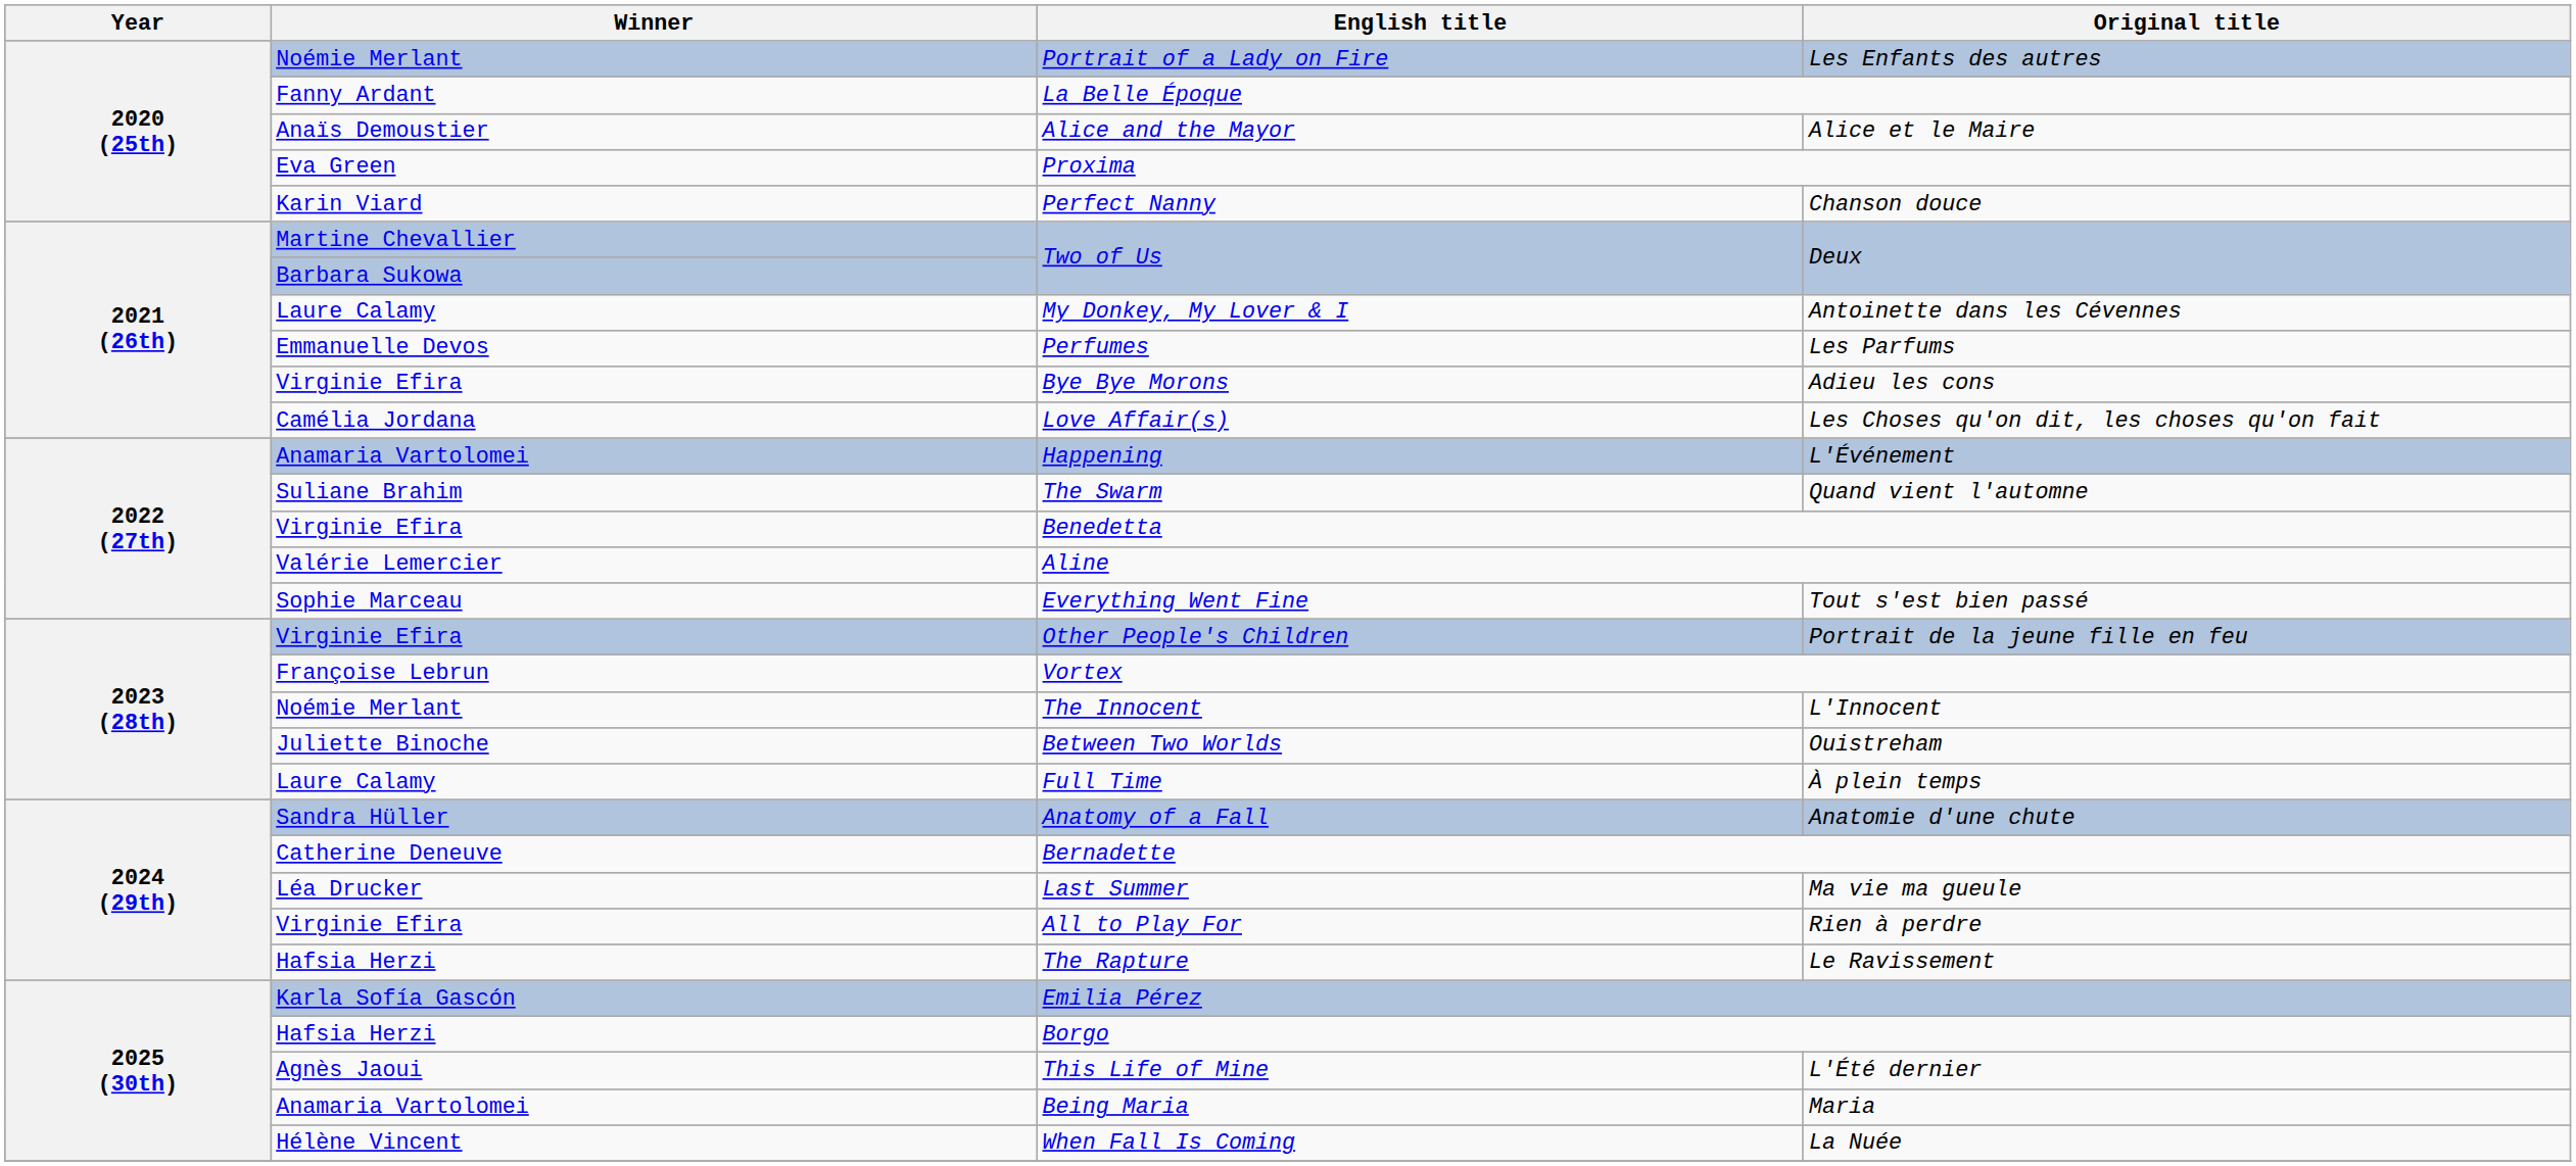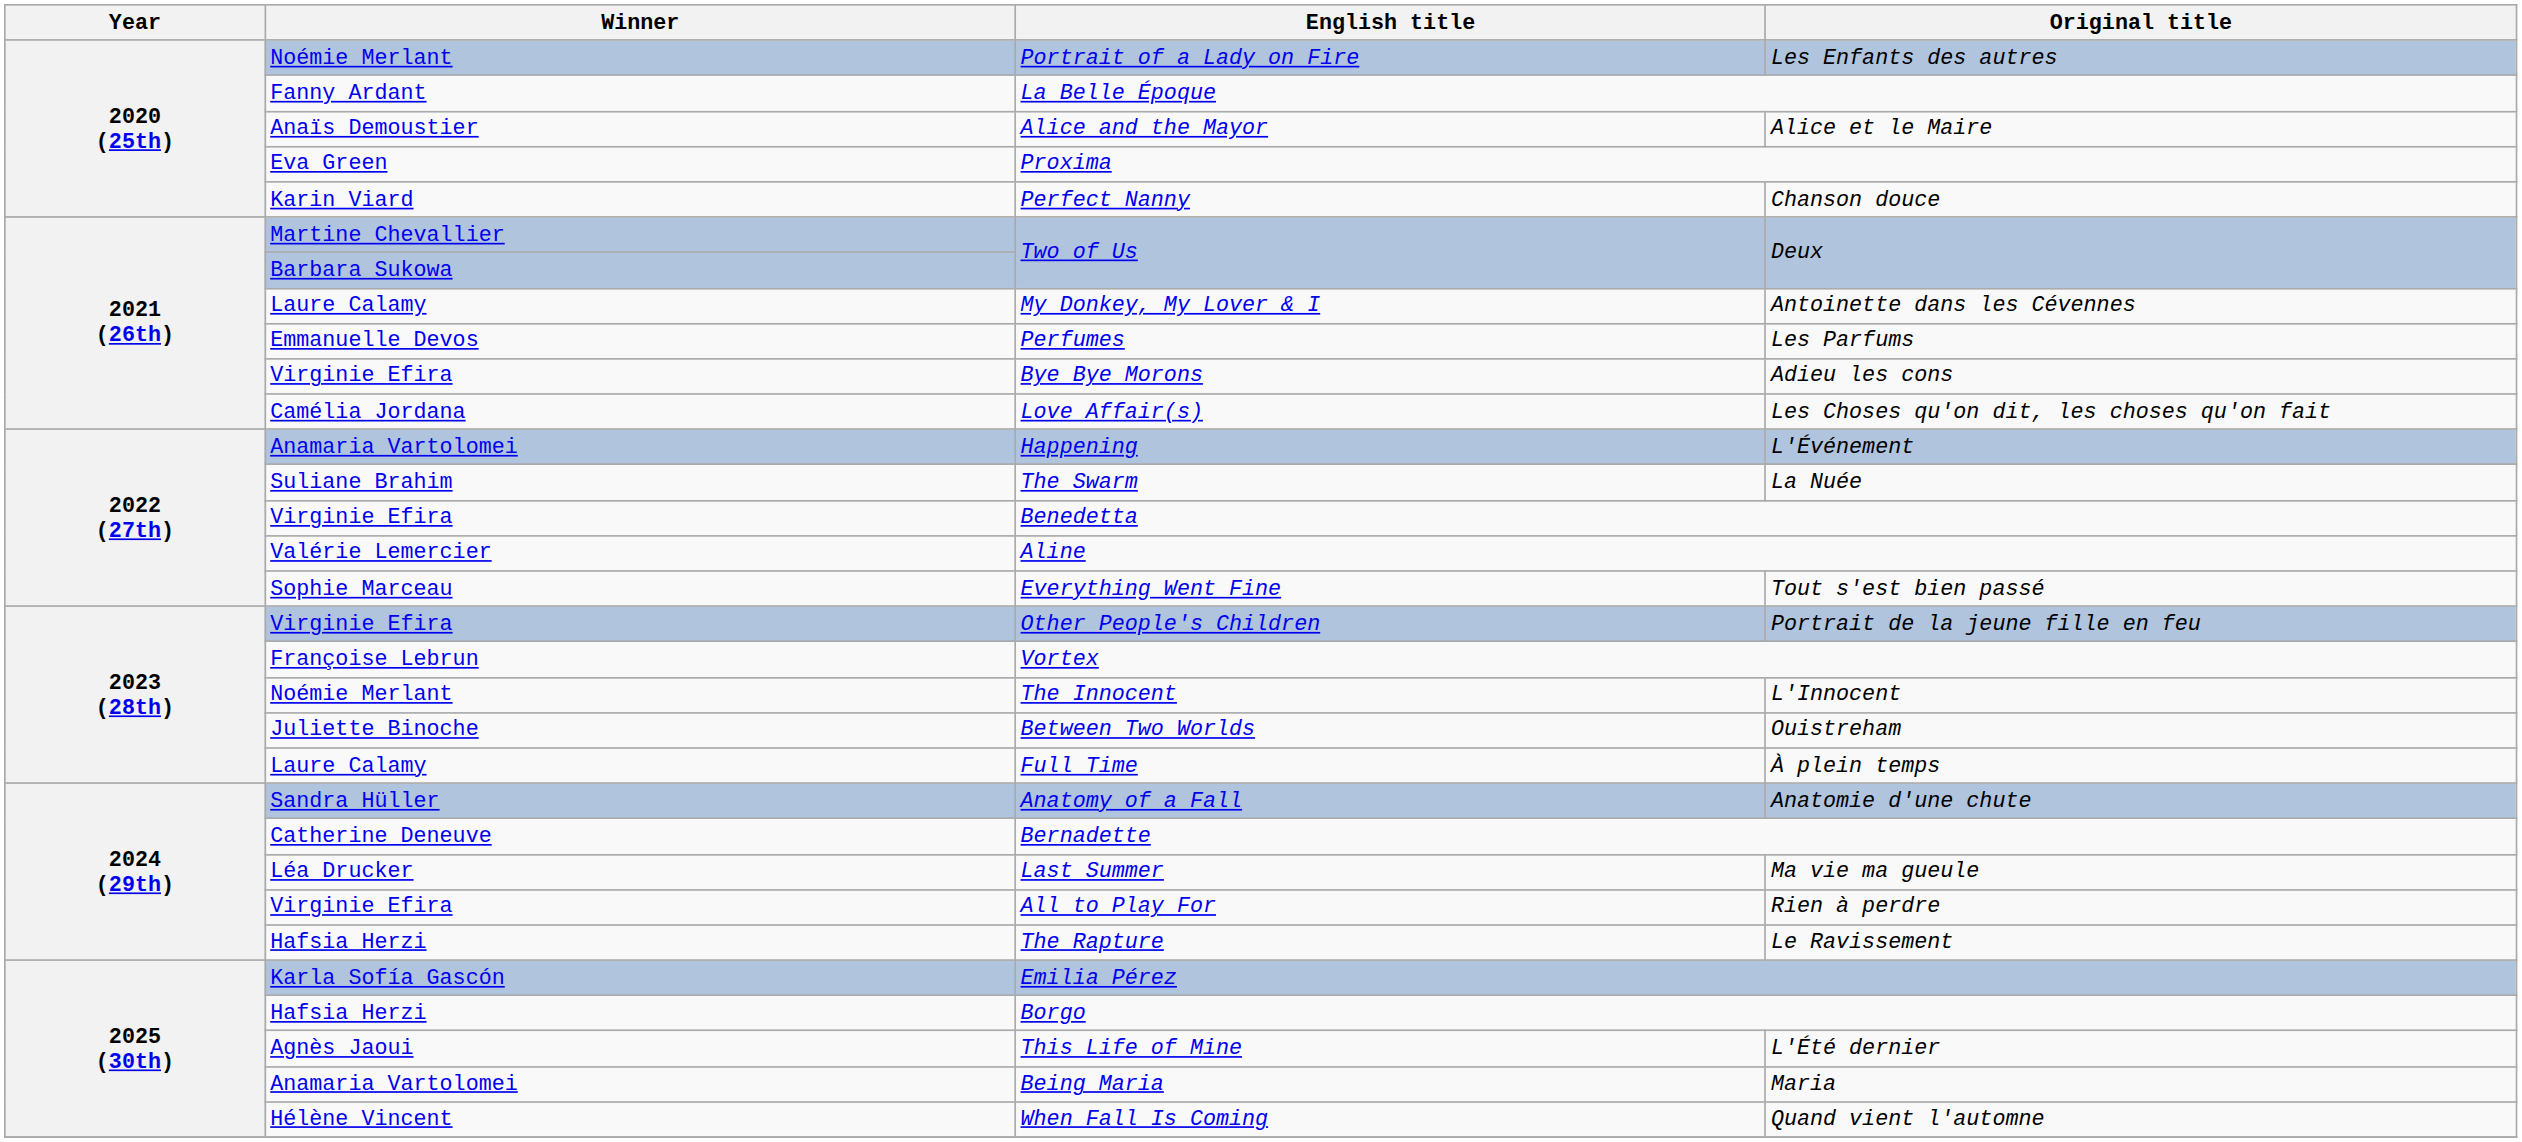The Swarm | Original title: Quand vient l'automne -> La Nuée
When Fall Is Coming | Original title: La Nuée -> Quand vient l'automne
